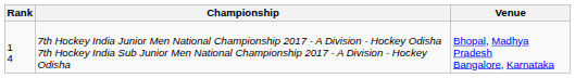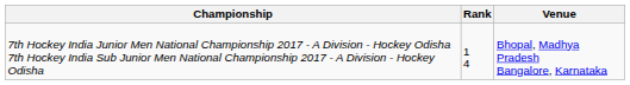columns swapped: Championship <-> Rank
